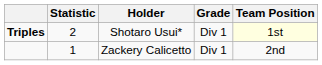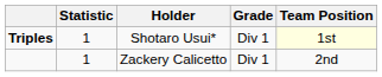Triples | Statistic: 2 -> 1
